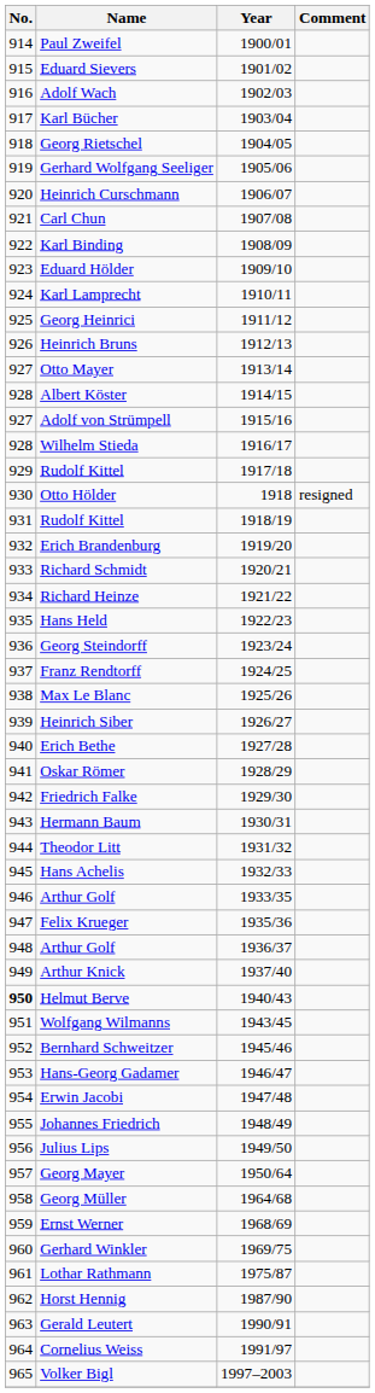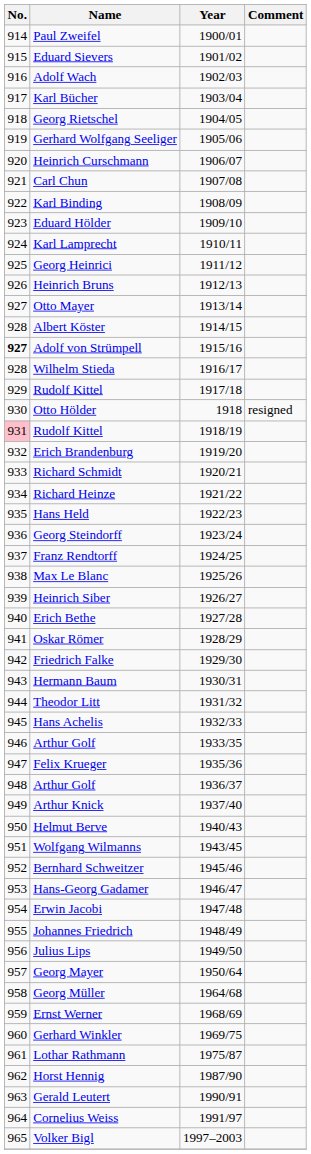Adolf von Strümpell | No.: normal -> bold
Rudolf Kittel / 1918/19 | No.: no background -> pink background
Helmut Berve | No.: bold -> normal
